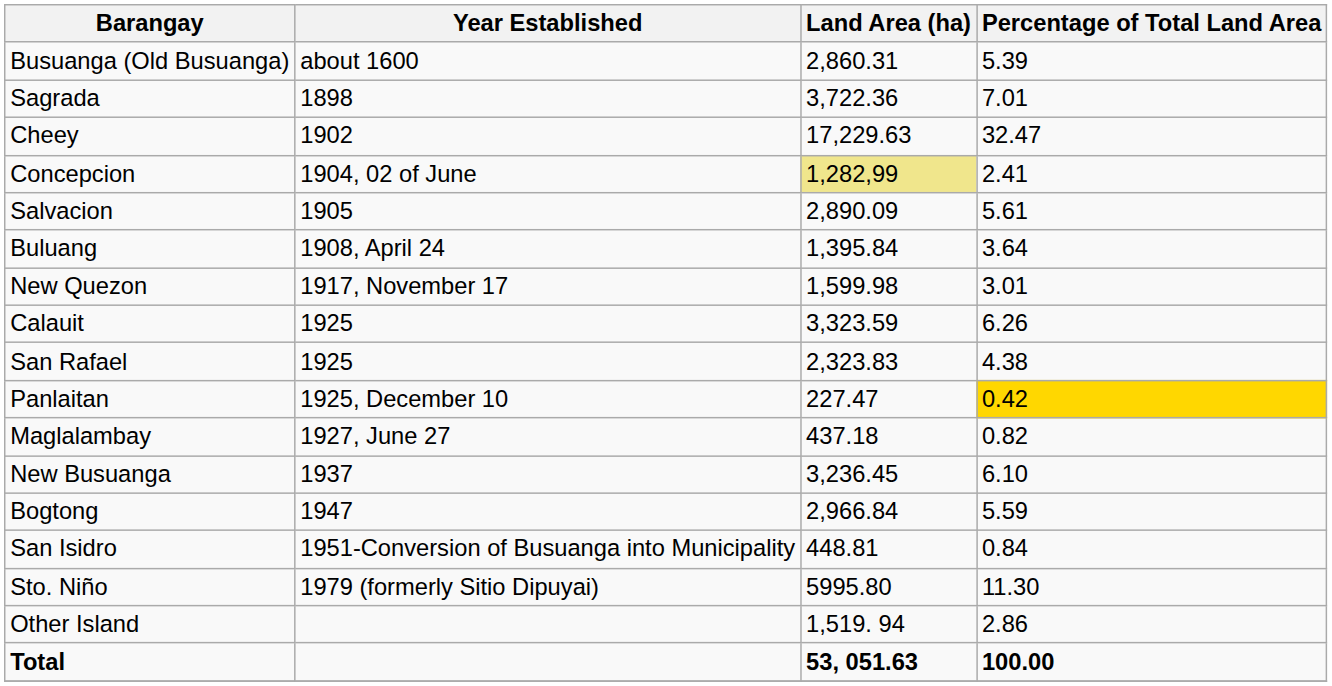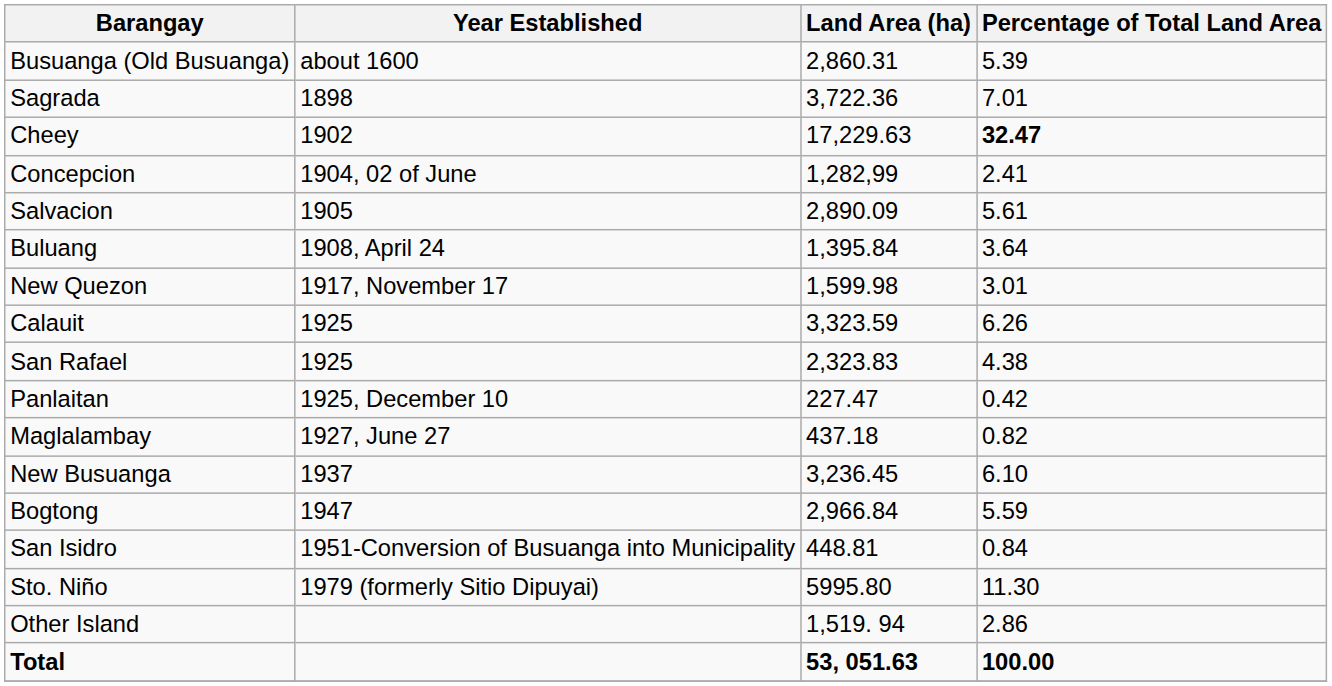Cheey | Percentage of Total Land Area: normal -> bold
Concepcion | Land Area (ha): khaki background -> no background
Panlaitan | Percentage of Total Land Area: gold background -> no background
